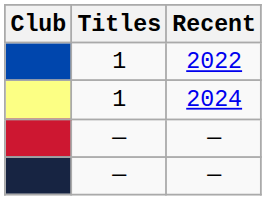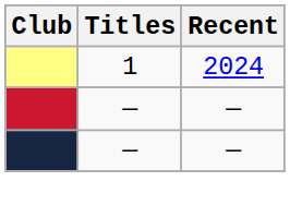- row: 1 | 2022
